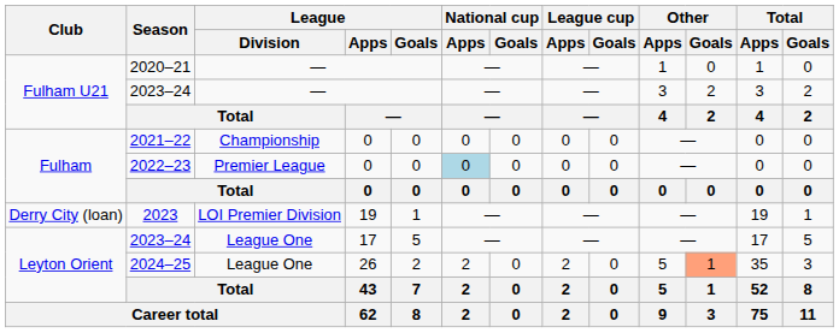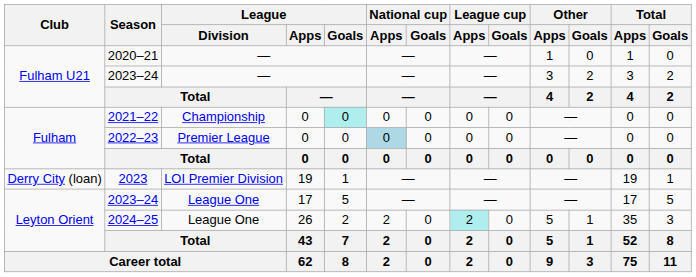2021–22 | League / Goals: no background -> paleturquoise background
2024–25 | League cup / Apps: no background -> paleturquoise background
2024–25 | Other / Goals: lightsalmon background -> no background
